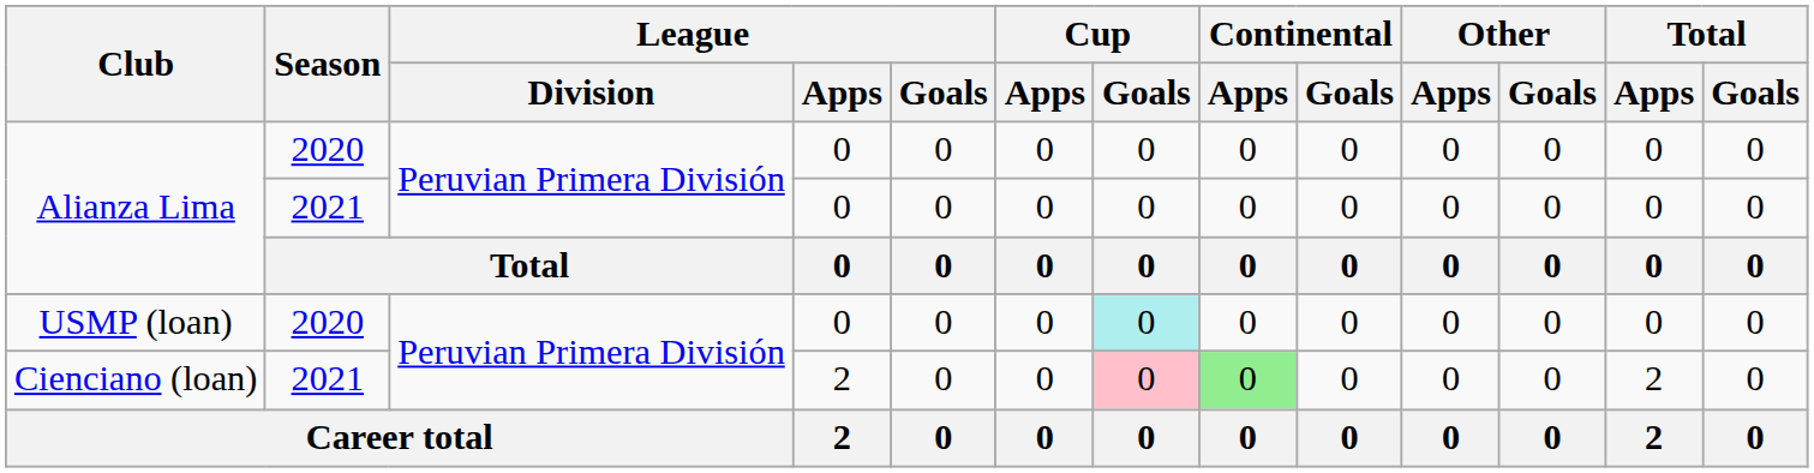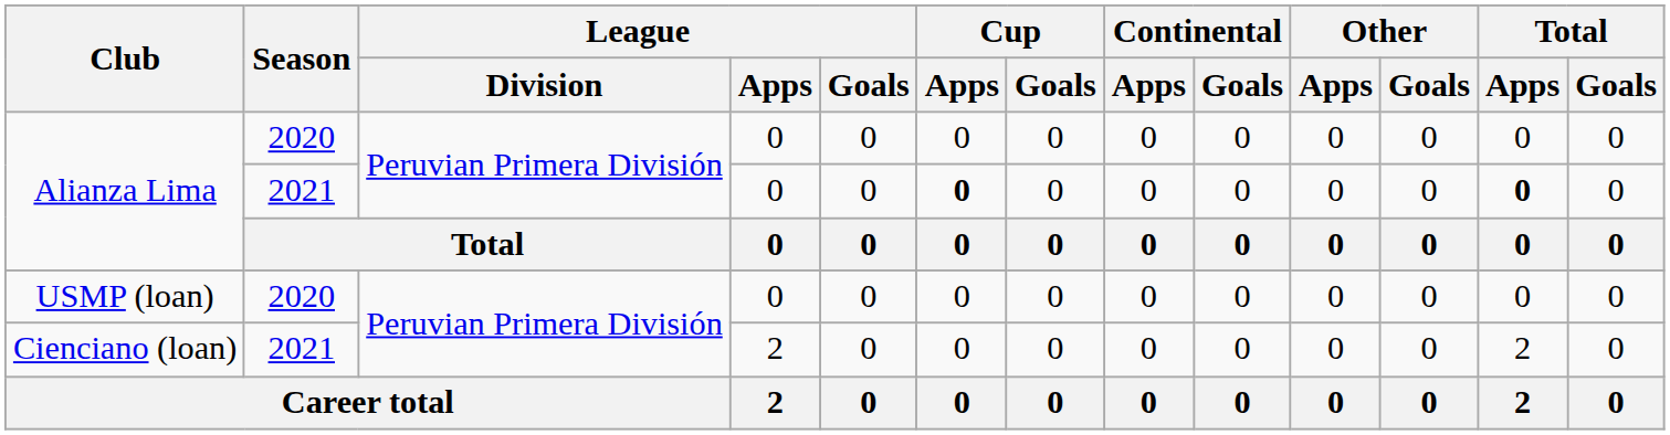Alianza Lima / 2021 | Cup / Apps: normal -> bold
Alianza Lima / 2021 | Total / Apps: normal -> bold
USMP (loan) | Cup / Goals: paleturquoise background -> no background
Cienciano (loan) | Cup / Goals: pink background -> no background
Cienciano (loan) | Continental / Apps: lightgreen background -> no background
